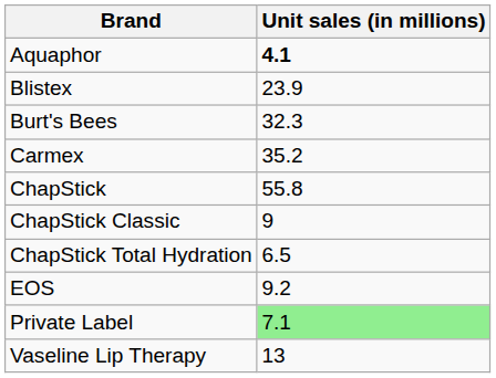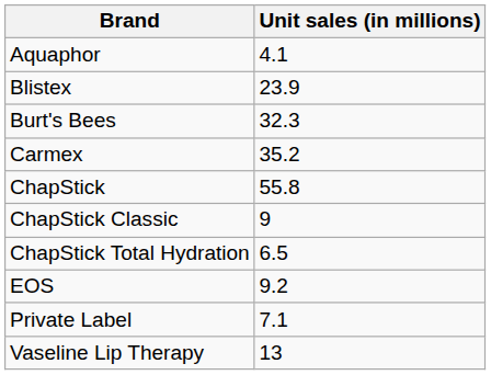Aquaphor | Unit sales (in millions): bold -> normal
Private Label | Unit sales (in millions): lightgreen background -> no background
